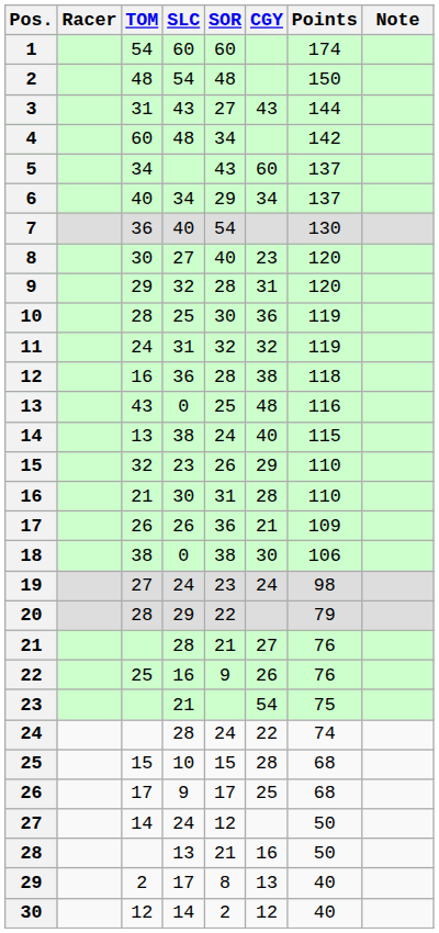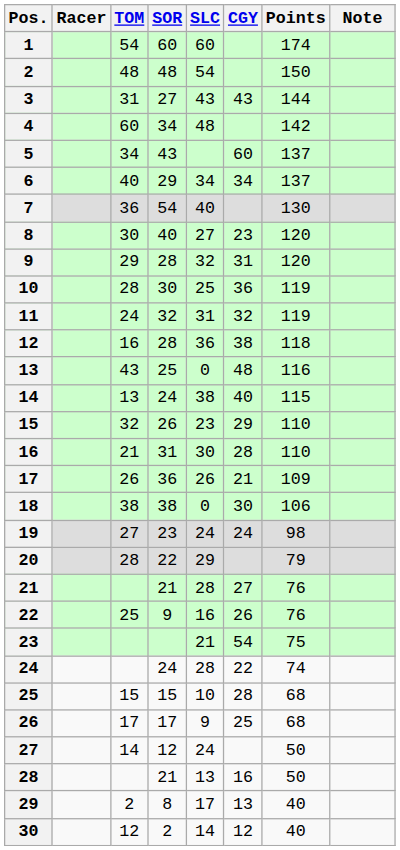columns swapped: SOR <-> SLC
